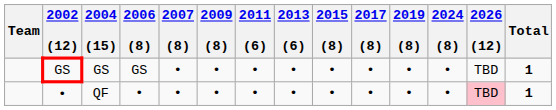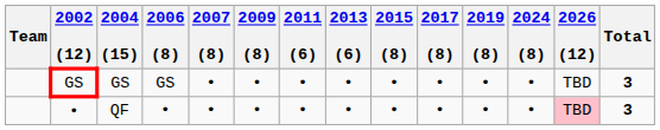row 2 | Total: 1 -> 3
row 3 | Total: 1 -> 3
